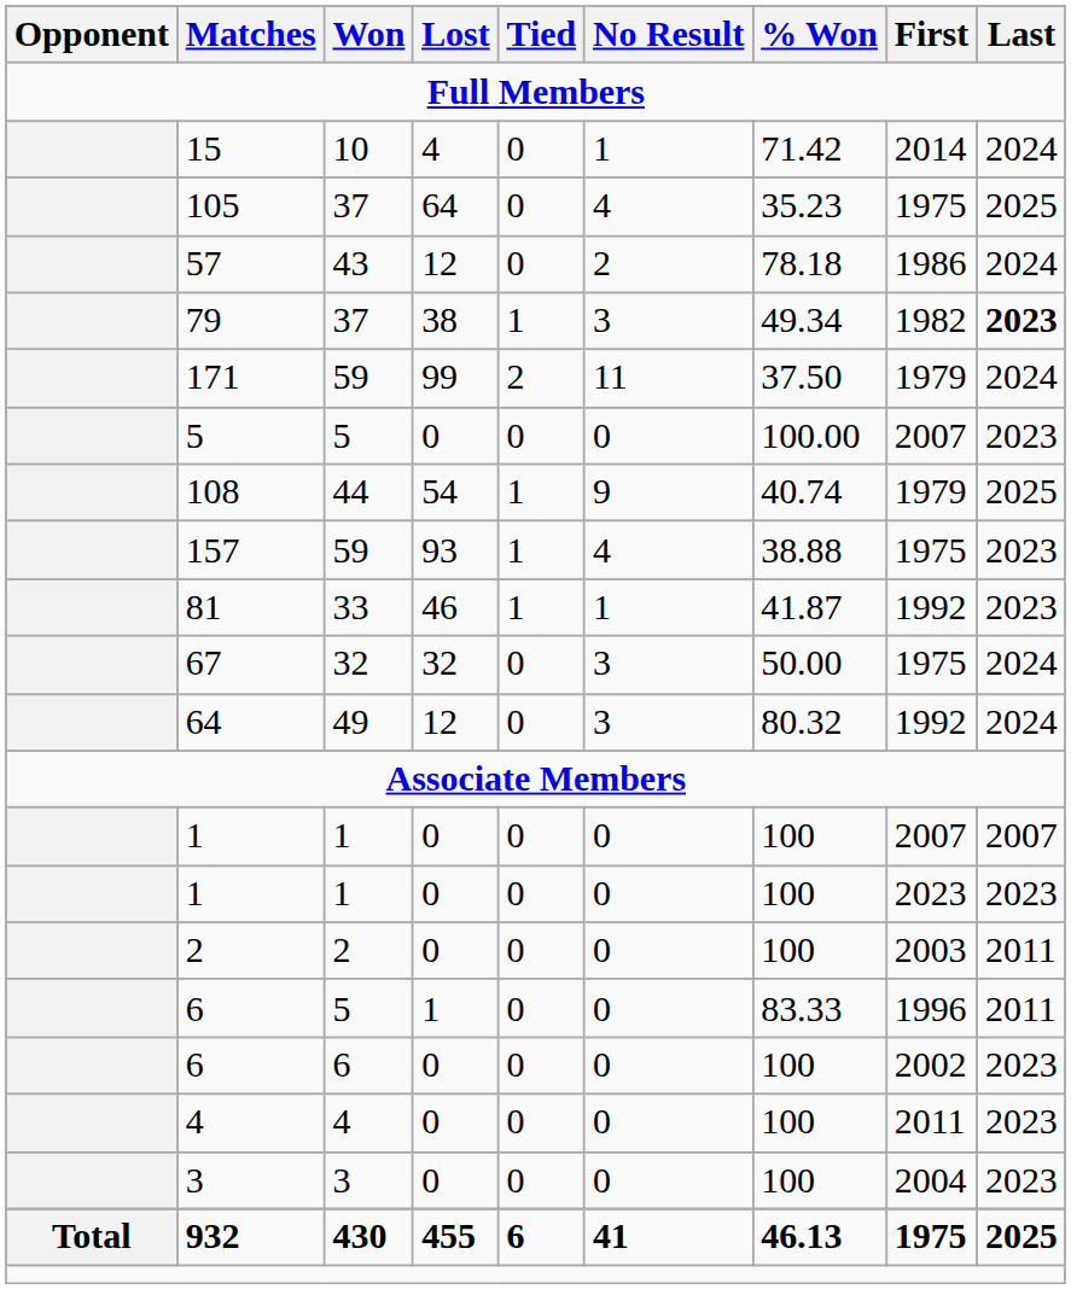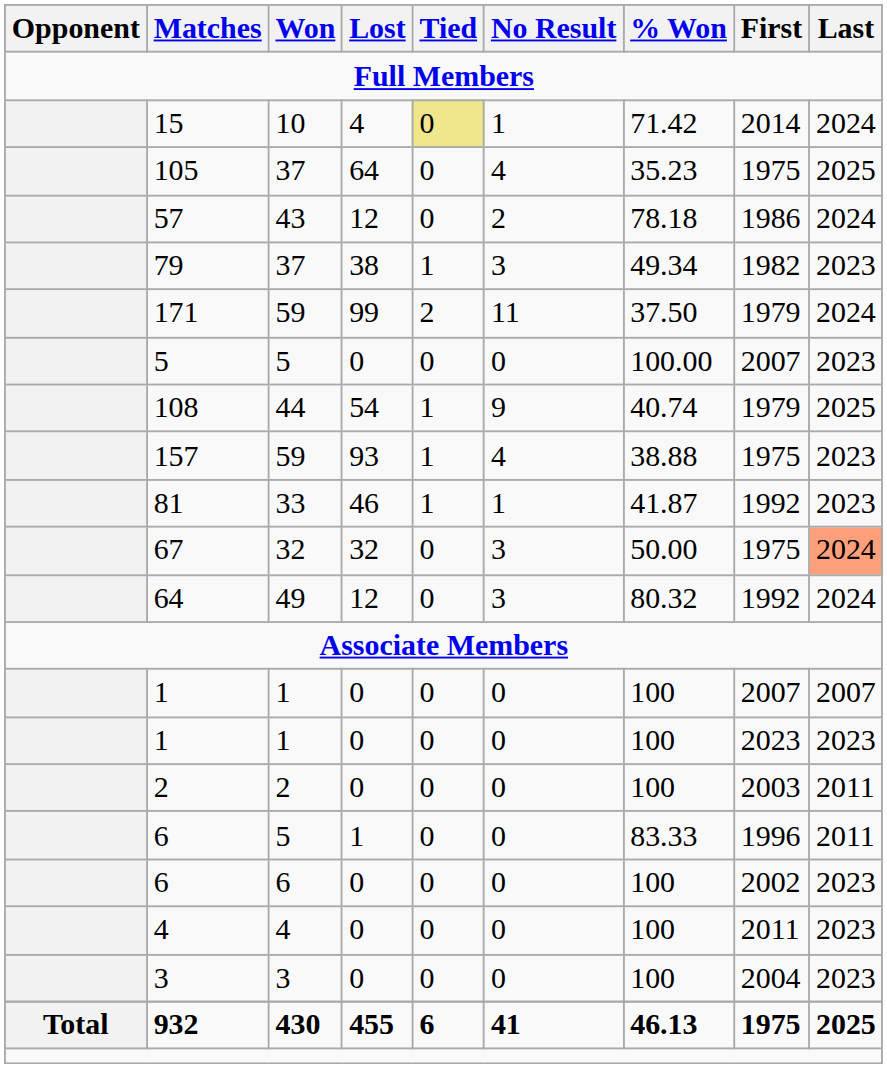15 | Tied: no background -> khaki background
79 | Last: bold -> normal
67 | Last: no background -> lightsalmon background
